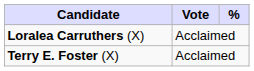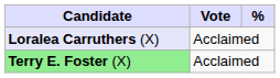Loralea Carruthers (X) | Candidate: no background -> lavender background
Terry E. Foster (X) | Candidate: no background -> lightgreen background
